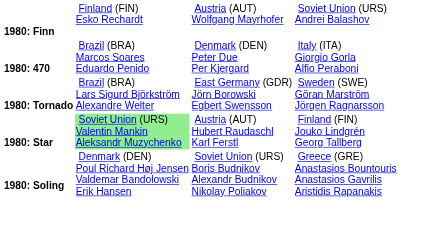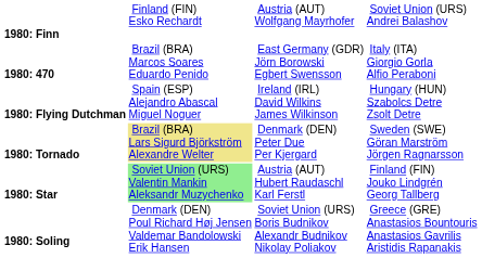1980: 470 | column 3: Denmark (DEN) Peter Due Per Kjergard -> East Germany (GDR) Jörn Borowski Egbert Swensson
+ row: 1980: Flying Dutchman | Spain (ESP) Alejandro Abascal Miguel Noguer | Ireland (IRL) David Wilkins James Wilkinson | Hungary (HUN) Szabolcs Detre Zsolt Detre
1980: Tornado | column 2: no background -> khaki background
1980: Tornado | column 3: East Germany (GDR) Jörn Borowski Egbert Swensson -> Denmark (DEN) Peter Due Per Kjergard
